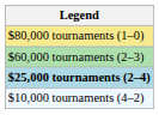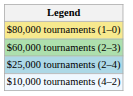row 4 | column 1: bold -> normal
